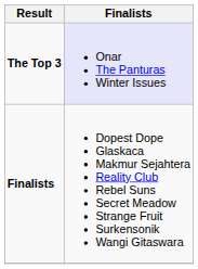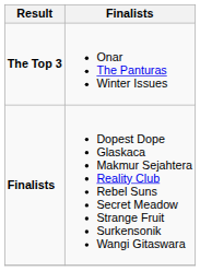The Top 3 | Finalists: lavender background -> no background
